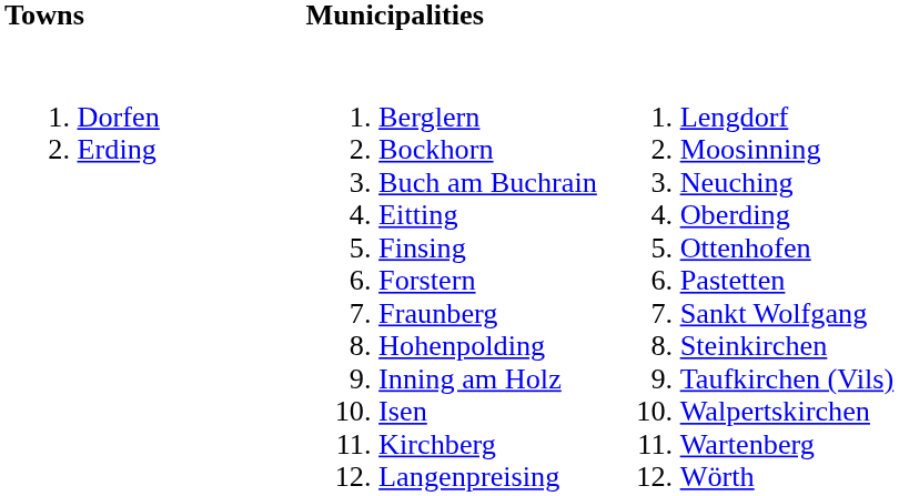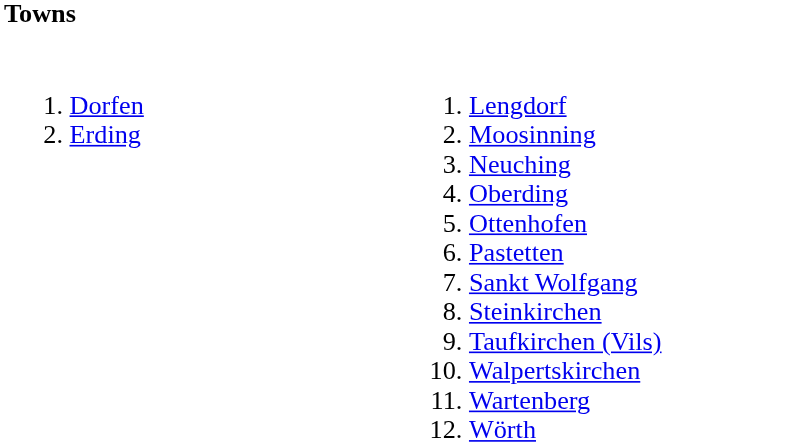- column: Municipalities | Berglern Bockhorn Buch am Buchrain Eitting Finsing Forstern Fraunberg Hohenpolding Inning am Holz Isen Kirchberg Langenpreising
